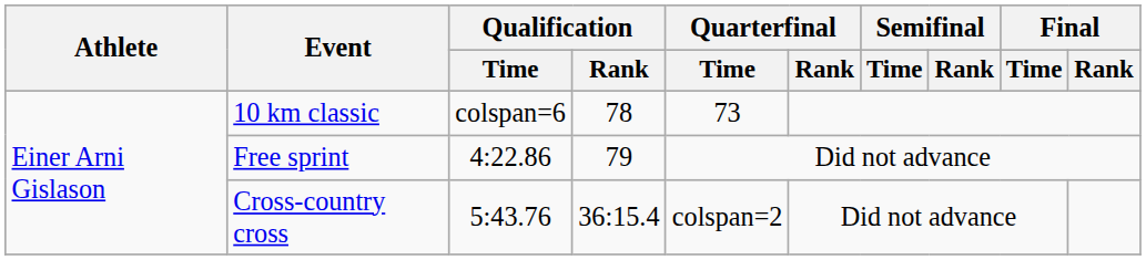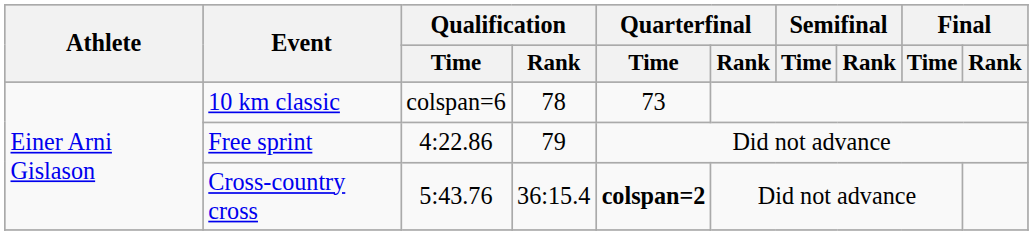Cross-country cross | Quarterfinal / Time: normal -> bold
